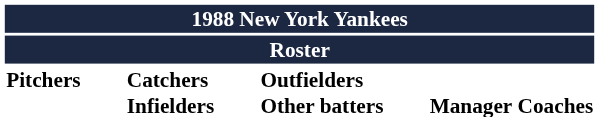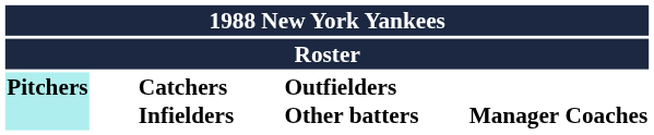Pitchers | column 1: no background -> paleturquoise background
